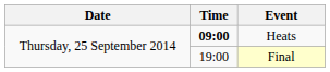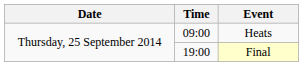Heats | Time: bold -> normal
